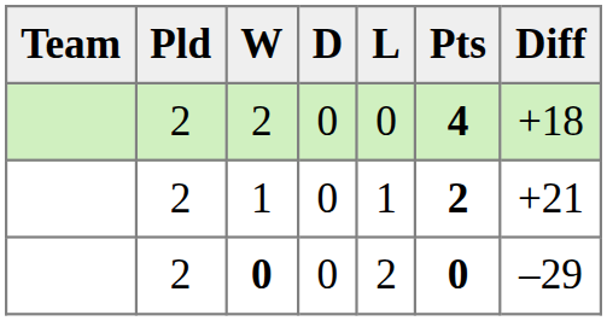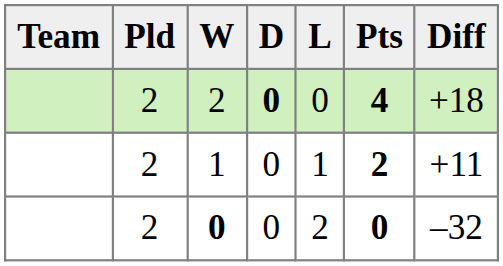row 2 | D: normal -> bold
row 3 | Diff: +21 -> +11
row 4 | Diff: –29 -> –32
